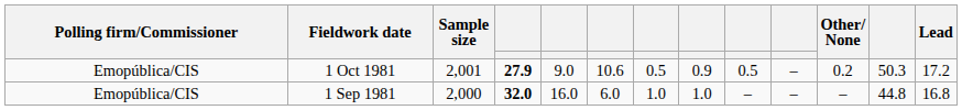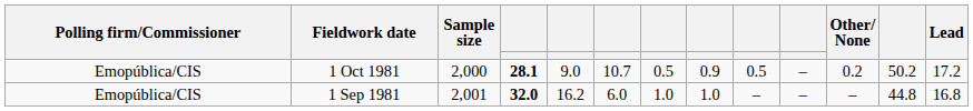1 Oct 1981 | Sample size: 2,001 -> 2,000
1 Oct 1981 | column 4: 27.9 -> 28.1
1 Oct 1981 | column 6: 10.6 -> 10.7
1 Oct 1981 | column 12: 50.3 -> 50.2
1 Sep 1981 | Sample size: 2,000 -> 2,001
1 Sep 1981 | column 5: 16.0 -> 16.2
